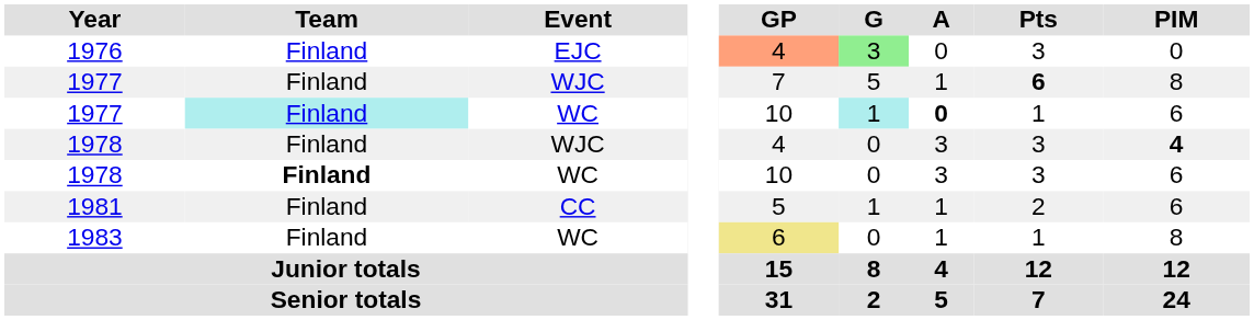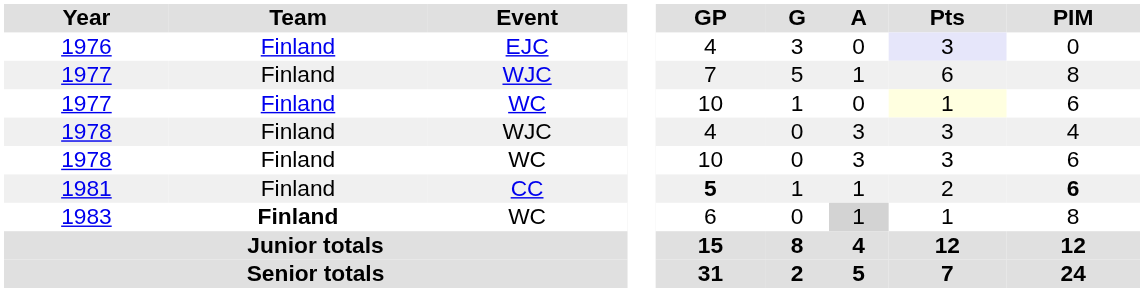1976 | GP: lightsalmon background -> no background
1976 | G: lightgreen background -> no background
1976 | Pts: no background -> lavender background
1977 / WJC | Pts: bold -> normal
1977 / WC | Team: paleturquoise background -> no background
1977 / WC | G: paleturquoise background -> no background
1977 / WC | A: bold -> normal
1977 / WC | Pts: no background -> lightyellow background
1978 / WJC | PIM: bold -> normal
1978 / WC | Team: bold -> normal
1981 | GP: normal -> bold
1981 | PIM: normal -> bold
1983 | Team: normal -> bold
1983 | GP: khaki background -> no background
1983 | A: no background -> lightgrey background
